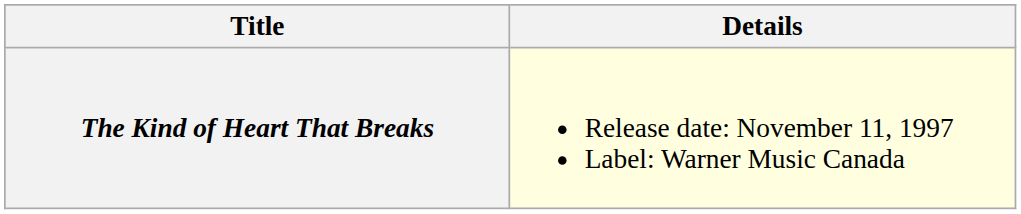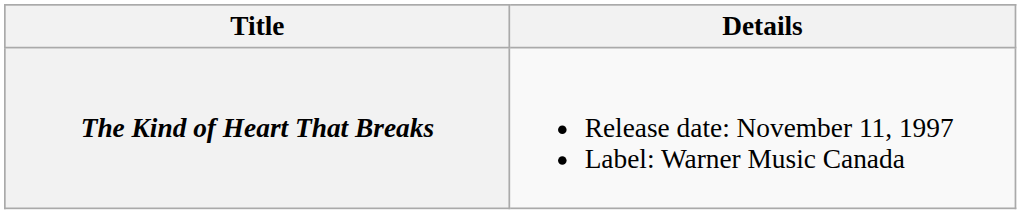The Kind of Heart That Breaks | Details: lightyellow background -> no background
